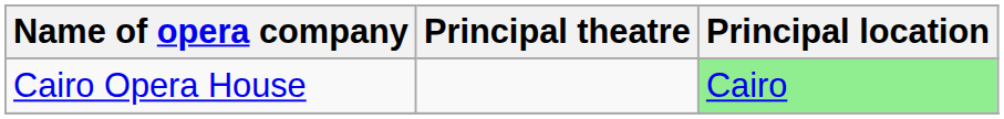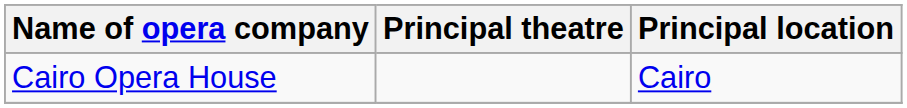Cairo Opera House | Principal location: lightgreen background -> no background
